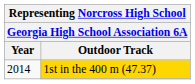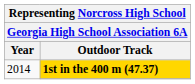1st in the 400 m (47.37) | Outdoor Track: normal -> bold
